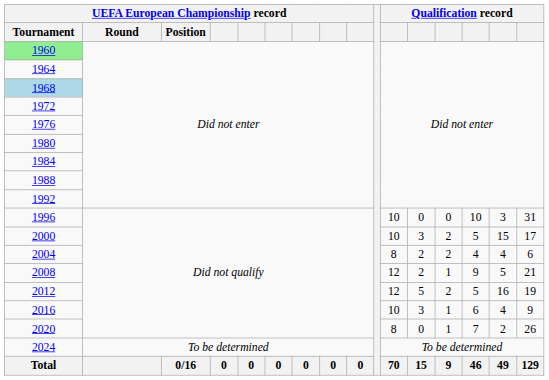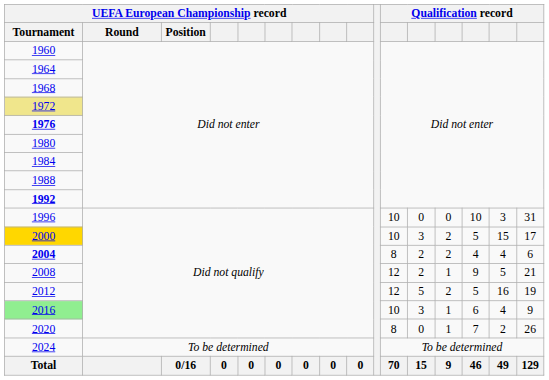1960 | UEFA European Championship record / Tournament: lightgreen background -> no background
1968 | UEFA European Championship record / Tournament: lightblue background -> no background
1972 | UEFA European Championship record / Tournament: no background -> khaki background
1976 | UEFA European Championship record / Tournament: normal -> bold
1992 | UEFA European Championship record / Tournament: normal -> bold
2000 | UEFA European Championship record / Tournament: no background -> gold background
2004 | UEFA European Championship record / Tournament: normal -> bold
2016 | UEFA European Championship record / Tournament: no background -> lightgreen background
